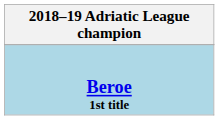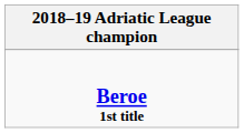row 2 | column 1: lightblue background -> no background
